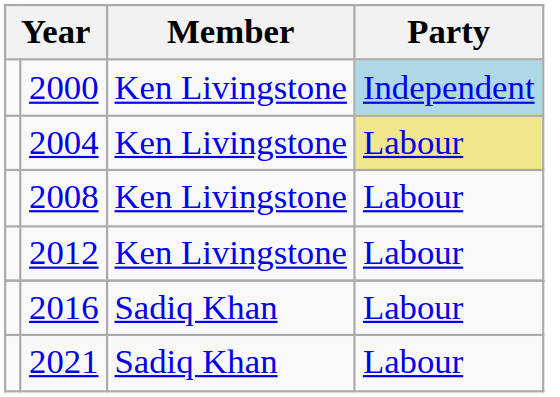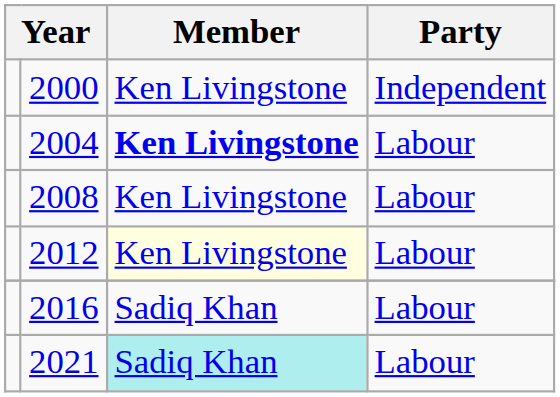2000 | Party: lightblue background -> no background
2004 | Member: normal -> bold
2004 | Party: khaki background -> no background
2012 | Member: no background -> lightyellow background
2021 | Member: no background -> paleturquoise background
